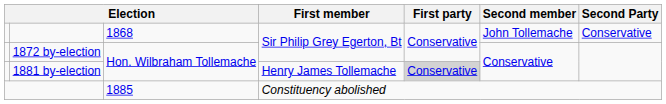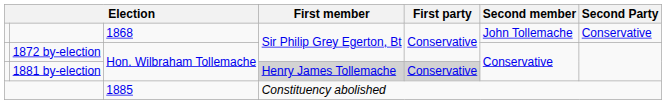1881 by-election | First member: no background -> lightgrey background
